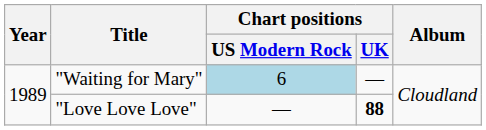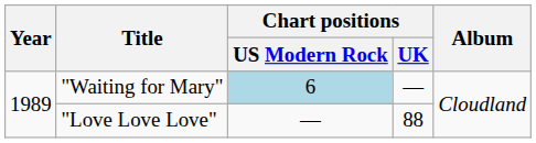"Love Love Love" | Chart positions / UK: bold -> normal
